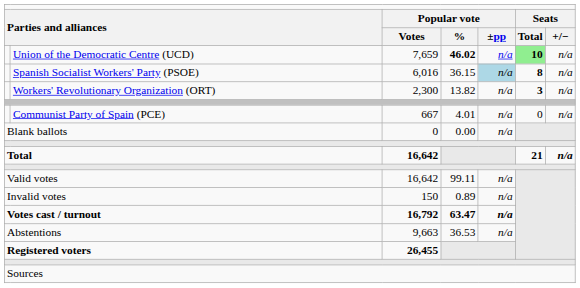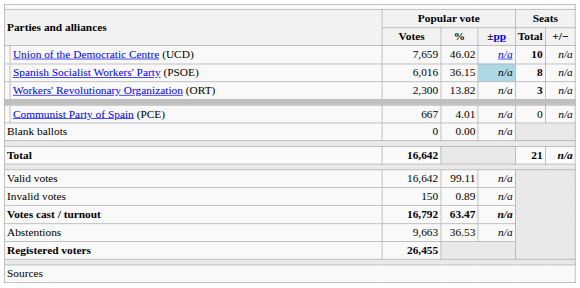Union of the Democratic Centre (UCD) | column 4: bold -> normal
Union of the Democratic Centre (UCD) | column 6: lightgreen background -> no background
